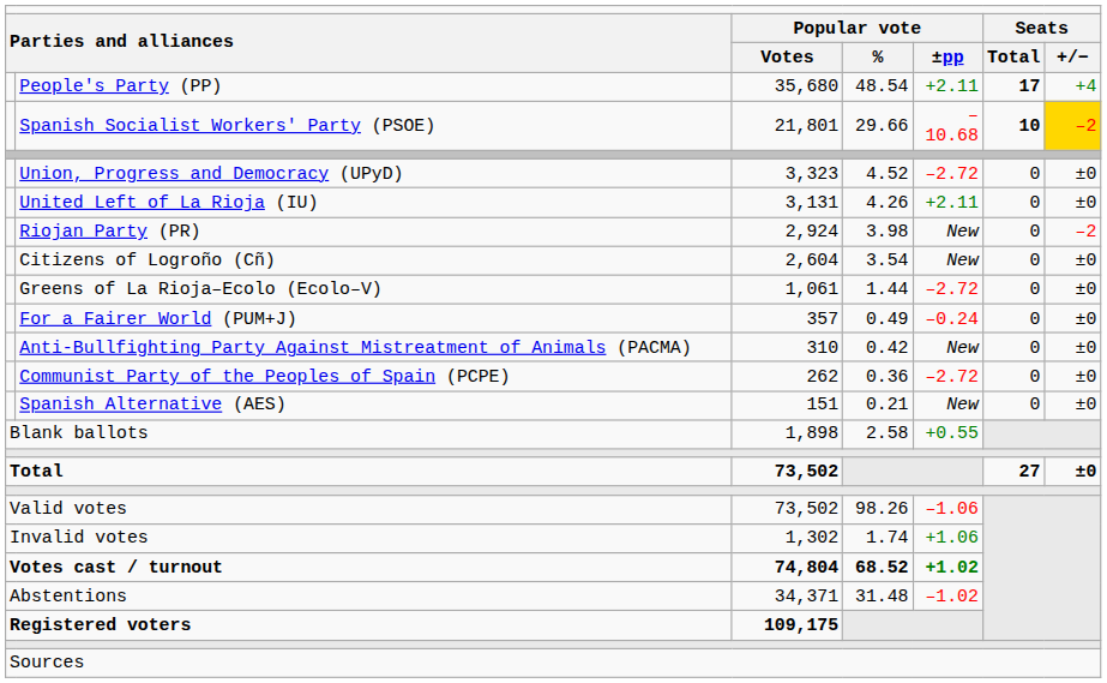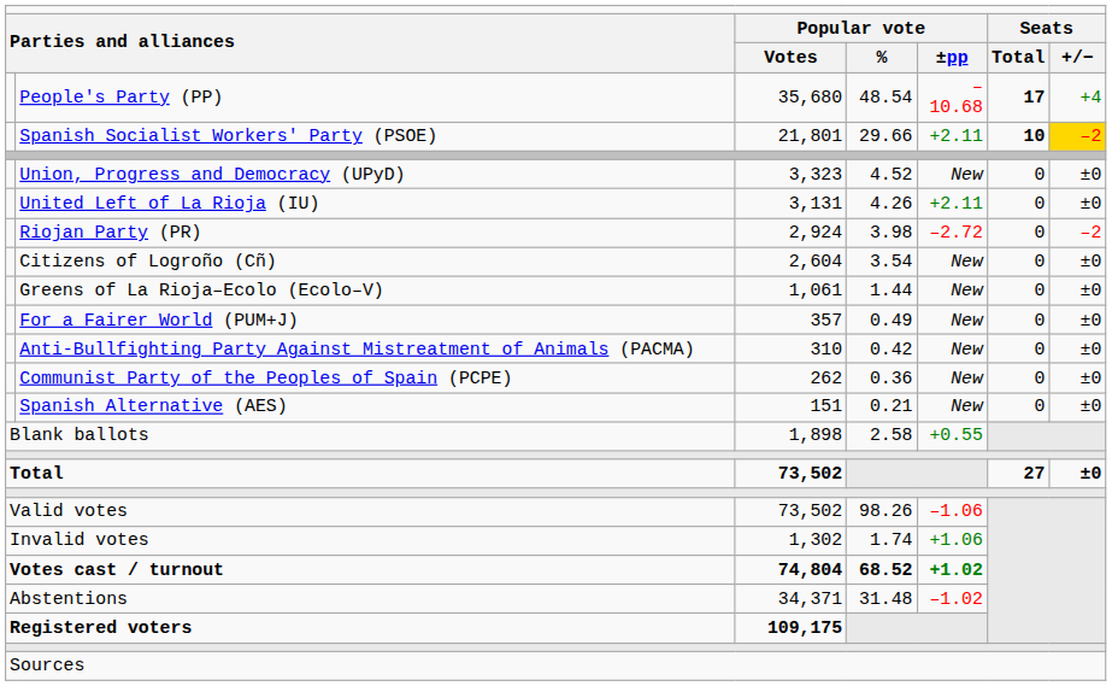People's Party (PP) | column 5: +2.11 -> –10.68
Spanish Socialist Workers' Party (PSOE) | column 5: –10.68 -> +2.11
Union, Progress and Democracy (UPyD) | column 5: –2.72 -> New
Riojan Party (PR) | column 5: New -> –2.72
Greens of La Rioja–Ecolo (Ecolo–V) | column 5: –2.72 -> New
For a Fairer World (PUM+J) | column 5: –0.24 -> New
Communist Party of the Peoples of Spain (PCPE) | column 5: –2.72 -> New
